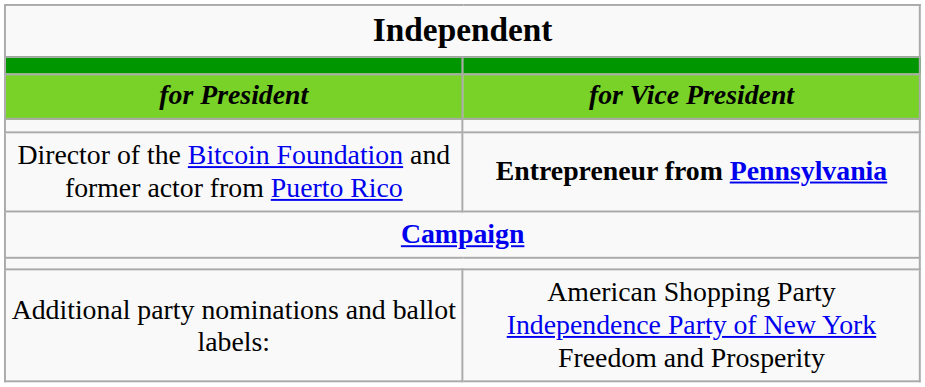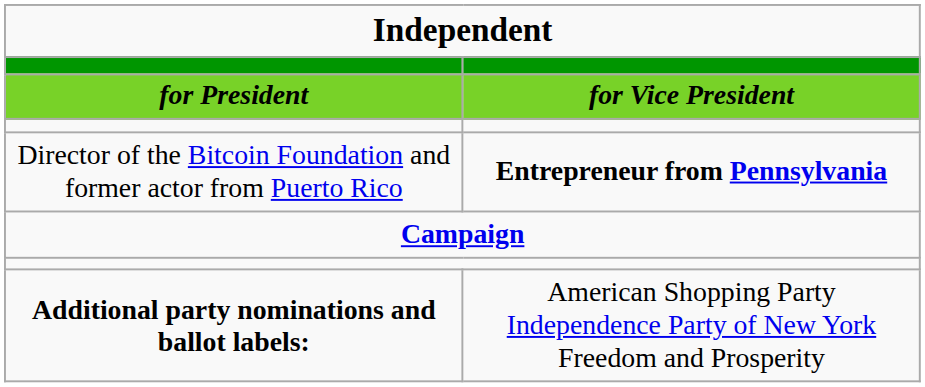row 8 | column 1: normal -> bold
